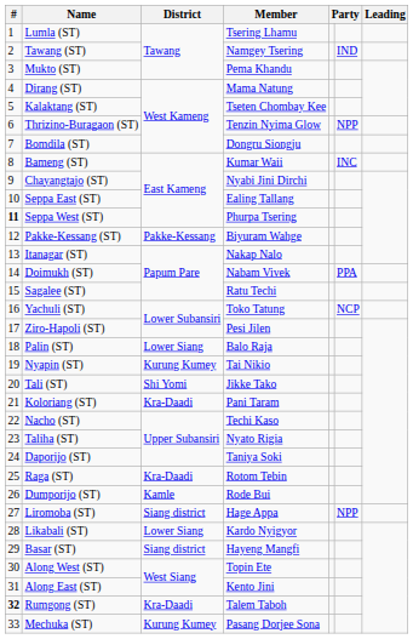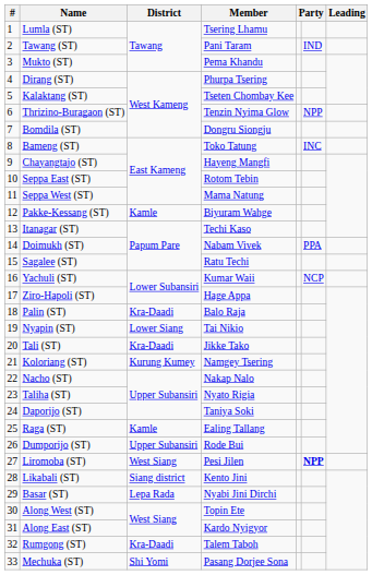Tawang (ST) | Member: Namgey Tsering -> Pani Taram
Dirang (ST) | Member: Mama Natung -> Phurpa Tsering
Bameng (ST) | Member: Kumar Waii -> Toko Tatung
Chayangtajo (ST) | Member: Nyabi Jini Dirchi -> Hayeng Mangfi
Seppa East (ST) | Member: Ealing Tallang -> Rotom Tebin
Seppa West (ST) | #: bold -> normal
Seppa West (ST) | Member: Phurpa Tsering -> Mama Natung
Pakke-Kessang (ST) | District: Pakke-Kessang -> Kamle
Itanagar (ST) | Member: Nakap Nalo -> Techi Kaso
Yachuli (ST) | Member: Toko Tatung -> Kumar Waii
Ziro-Hapoli (ST) | Member: Pesi Jilen -> Hage Appa
Palin (ST) | District: Lower Siang -> Kra-Daadi
Nyapin (ST) | District: Kurung Kumey -> Lower Siang
Tali (ST) | District: Shi Yomi -> Kra-Daadi
Koloriang (ST) | District: Kra-Daadi -> Kurung Kumey
Koloriang (ST) | Member: Pani Taram -> Namgey Tsering
Nacho (ST) | Member: Techi Kaso -> Nakap Nalo
Raga (ST) | District: Kra-Daadi -> Kamle
Raga (ST) | Member: Rotom Tebin -> Ealing Tallang
Dumporijo (ST) | District: Kamle -> Upper Subansiri
Liromoba (ST) | District: Siang district -> West Siang
Liromoba (ST) | Member: Hage Appa -> Pesi Jilen
Liromoba (ST) | column 6: normal -> bold
Likabali (ST) | District: Lower Siang -> Siang district
Likabali (ST) | Member: Kardo Nyigyor -> Kento Jini
Basar (ST) | District: Siang district -> Lepa Rada
Basar (ST) | Member: Hayeng Mangfi -> Nyabi Jini Dirchi
Along East (ST) | Member: Kento Jini -> Kardo Nyigyor
Rumgong (ST) | #: bold -> normal
Mechuka (ST) | District: Kurung Kumey -> Shi Yomi
